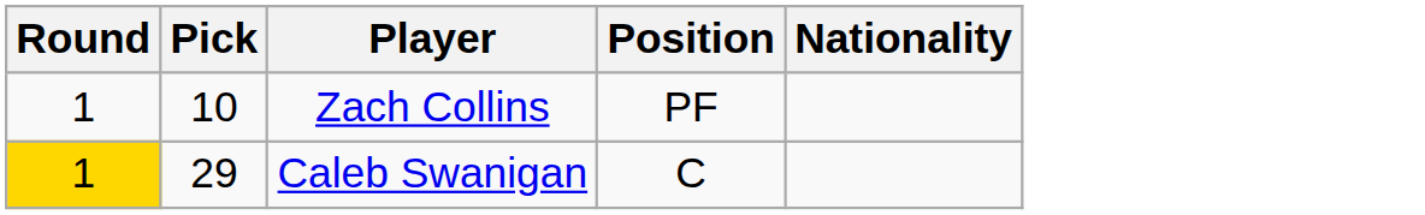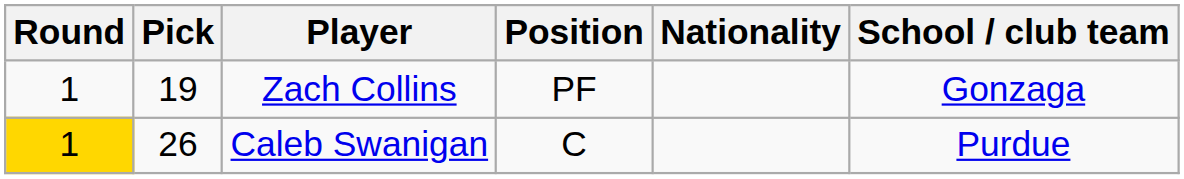+ column: School / club team | Gonzaga | Purdue
Zach Collins | Pick: 10 -> 19
Caleb Swanigan | Pick: 29 -> 26
